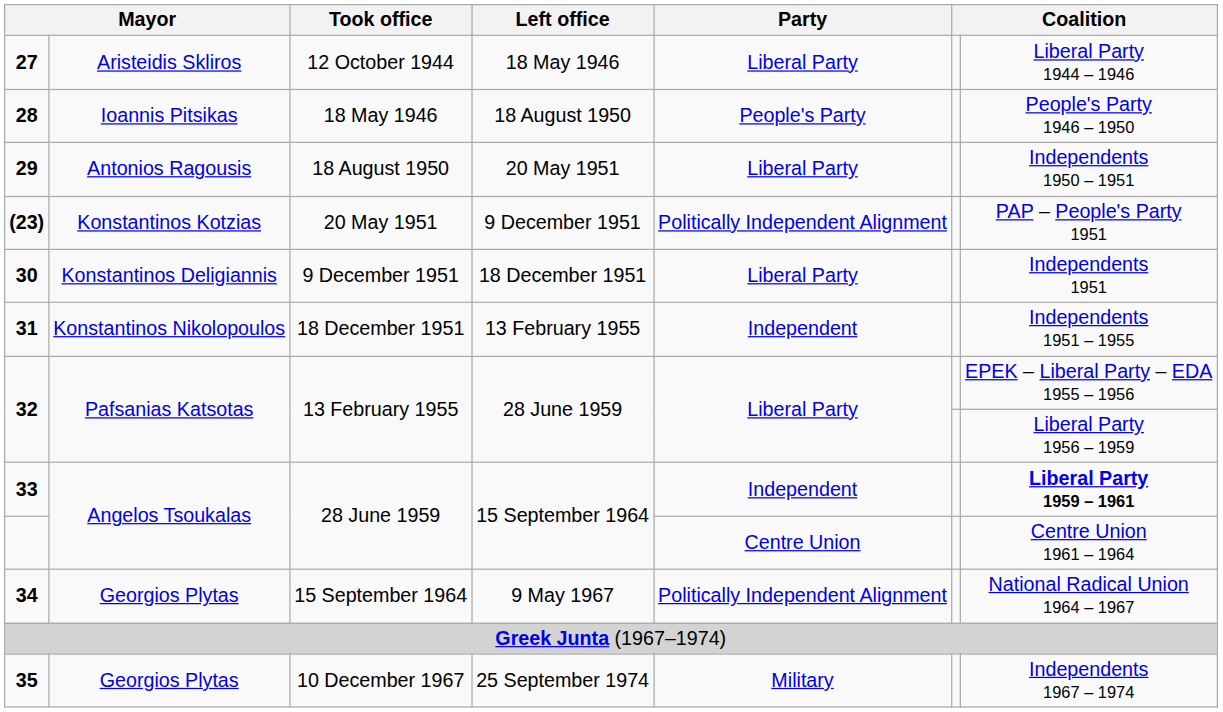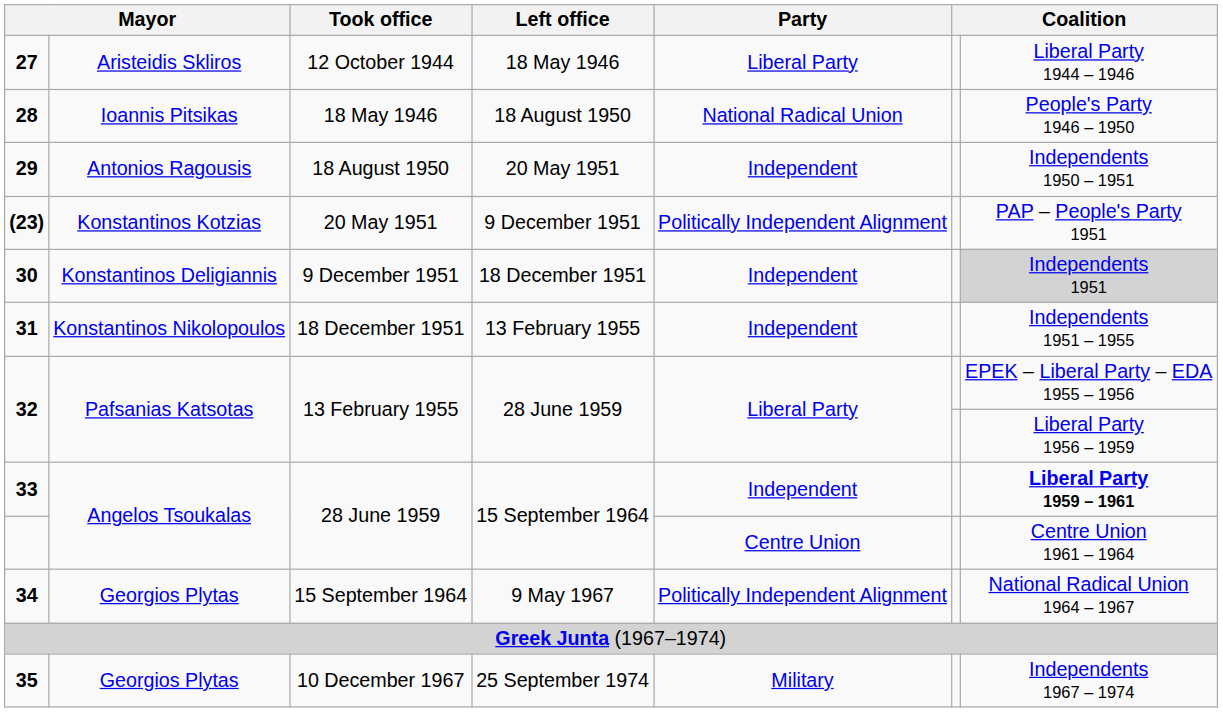28 | Party: People's Party -> National Radical Union
29 | Party: Liberal Party -> Independent
30 | Party: Liberal Party -> Independent
30 | column 7: no background -> lightgrey background
